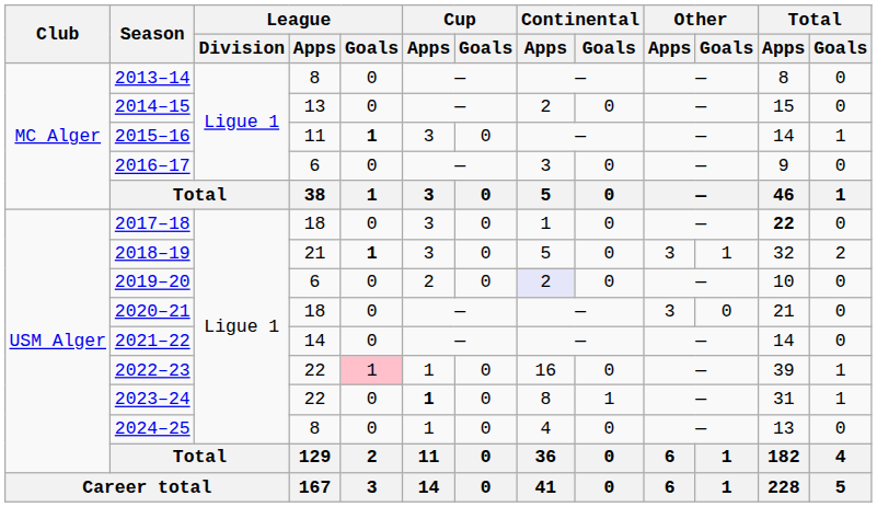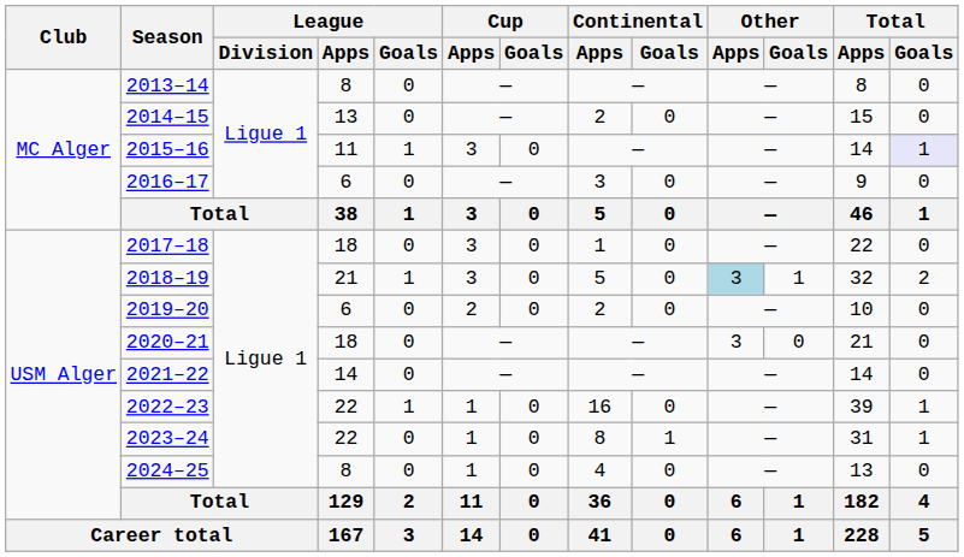2015–16 | League / Goals: bold -> normal
2015–16 | Total / Goals: no background -> lavender background
2017–18 | Total / Apps: bold -> normal
2018–19 | League / Goals: bold -> normal
2018–19 | Other / Apps: no background -> lightblue background
2019–20 | Continental / Apps: lavender background -> no background
2022–23 | League / Goals: pink background -> no background
2023–24 | Cup / Apps: bold -> normal
